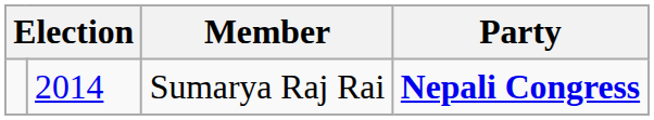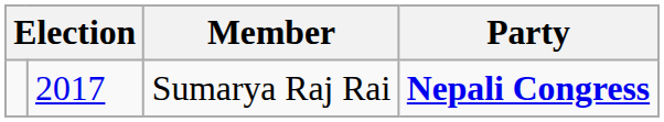Sumarya Raj Rai | column 2: 2014 -> 2017
